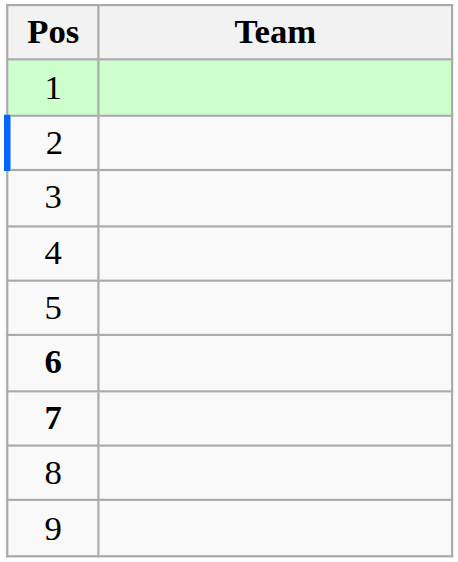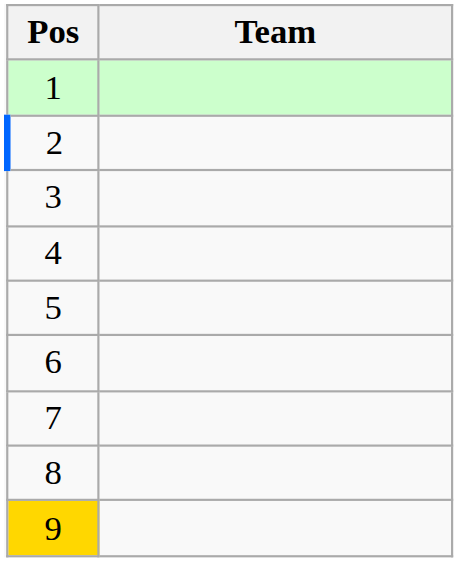6 | Pos: bold -> normal
7 | Pos: bold -> normal
9 | Pos: no background -> gold background
